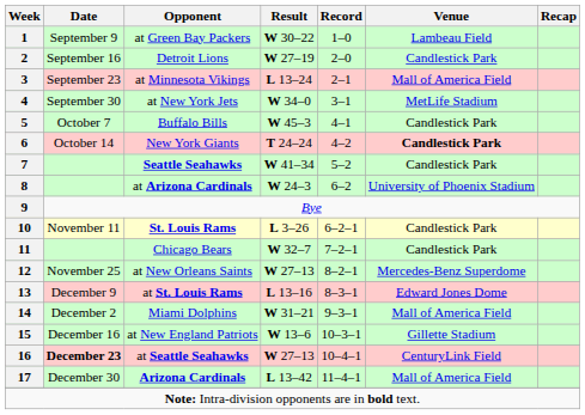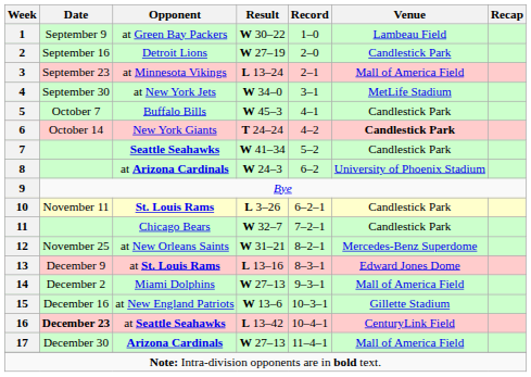12 | Result: W 27–13 -> W 31–21
14 | Result: W 31–21 -> W 27–13
16 | Result: W 27–13 -> L 13–42
17 | Result: L 13–42 -> W 27–13
